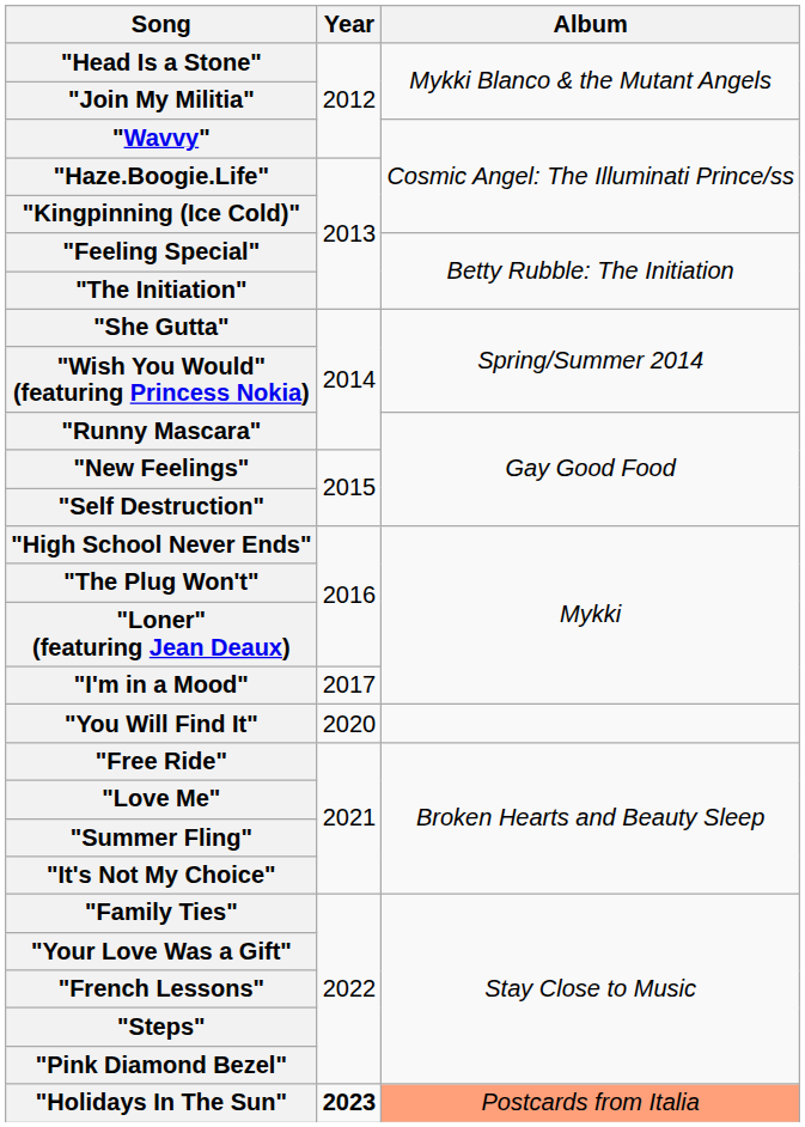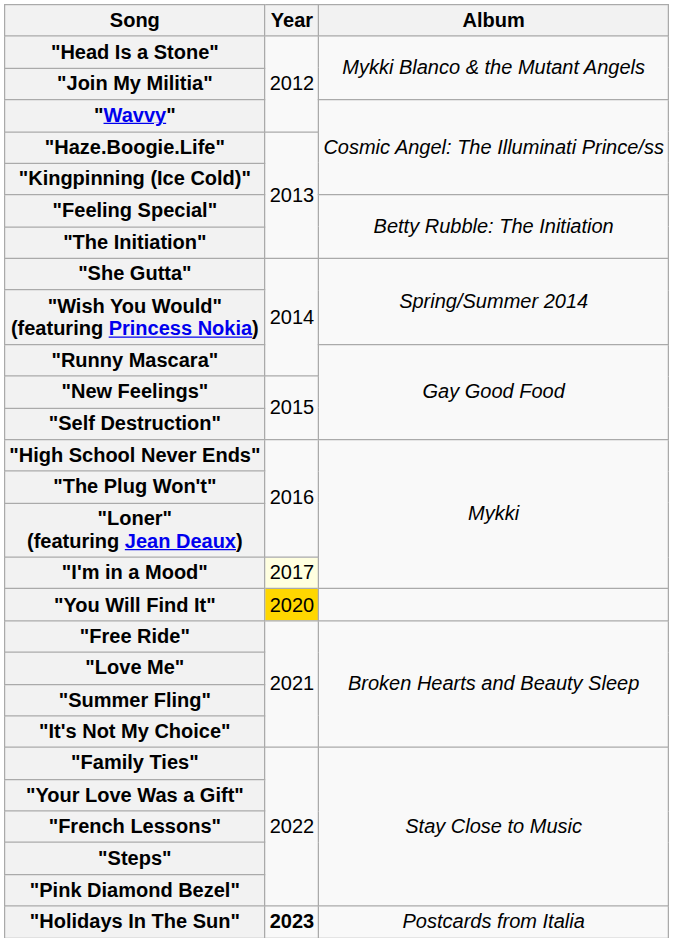"I'm in a Mood" | Year: no background -> lightyellow background
"You Will Find It" | Year: no background -> gold background
"Holidays In The Sun" | Album: lightsalmon background -> no background
